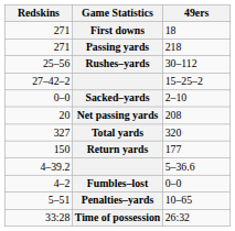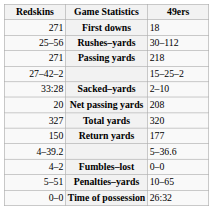rows swapped: Rushes–yards <-> Passing yards
Sacked–yards | Redskins: 0–0 -> 33:28
Time of possession | Redskins: 33:28 -> 0–0
